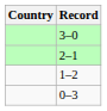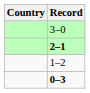2–1 | Record: normal -> bold
0–3 | Record: normal -> bold
